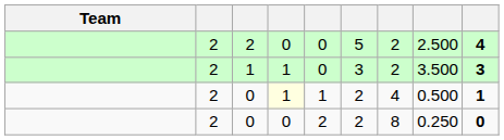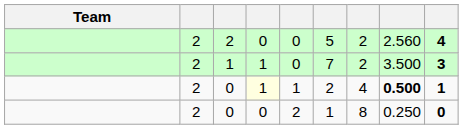row 2 | column 8: 2.500 -> 2.560
row 3 | column 6: 3 -> 7
row 4 | column 8: normal -> bold
row 5 | column 6: 2 -> 1
